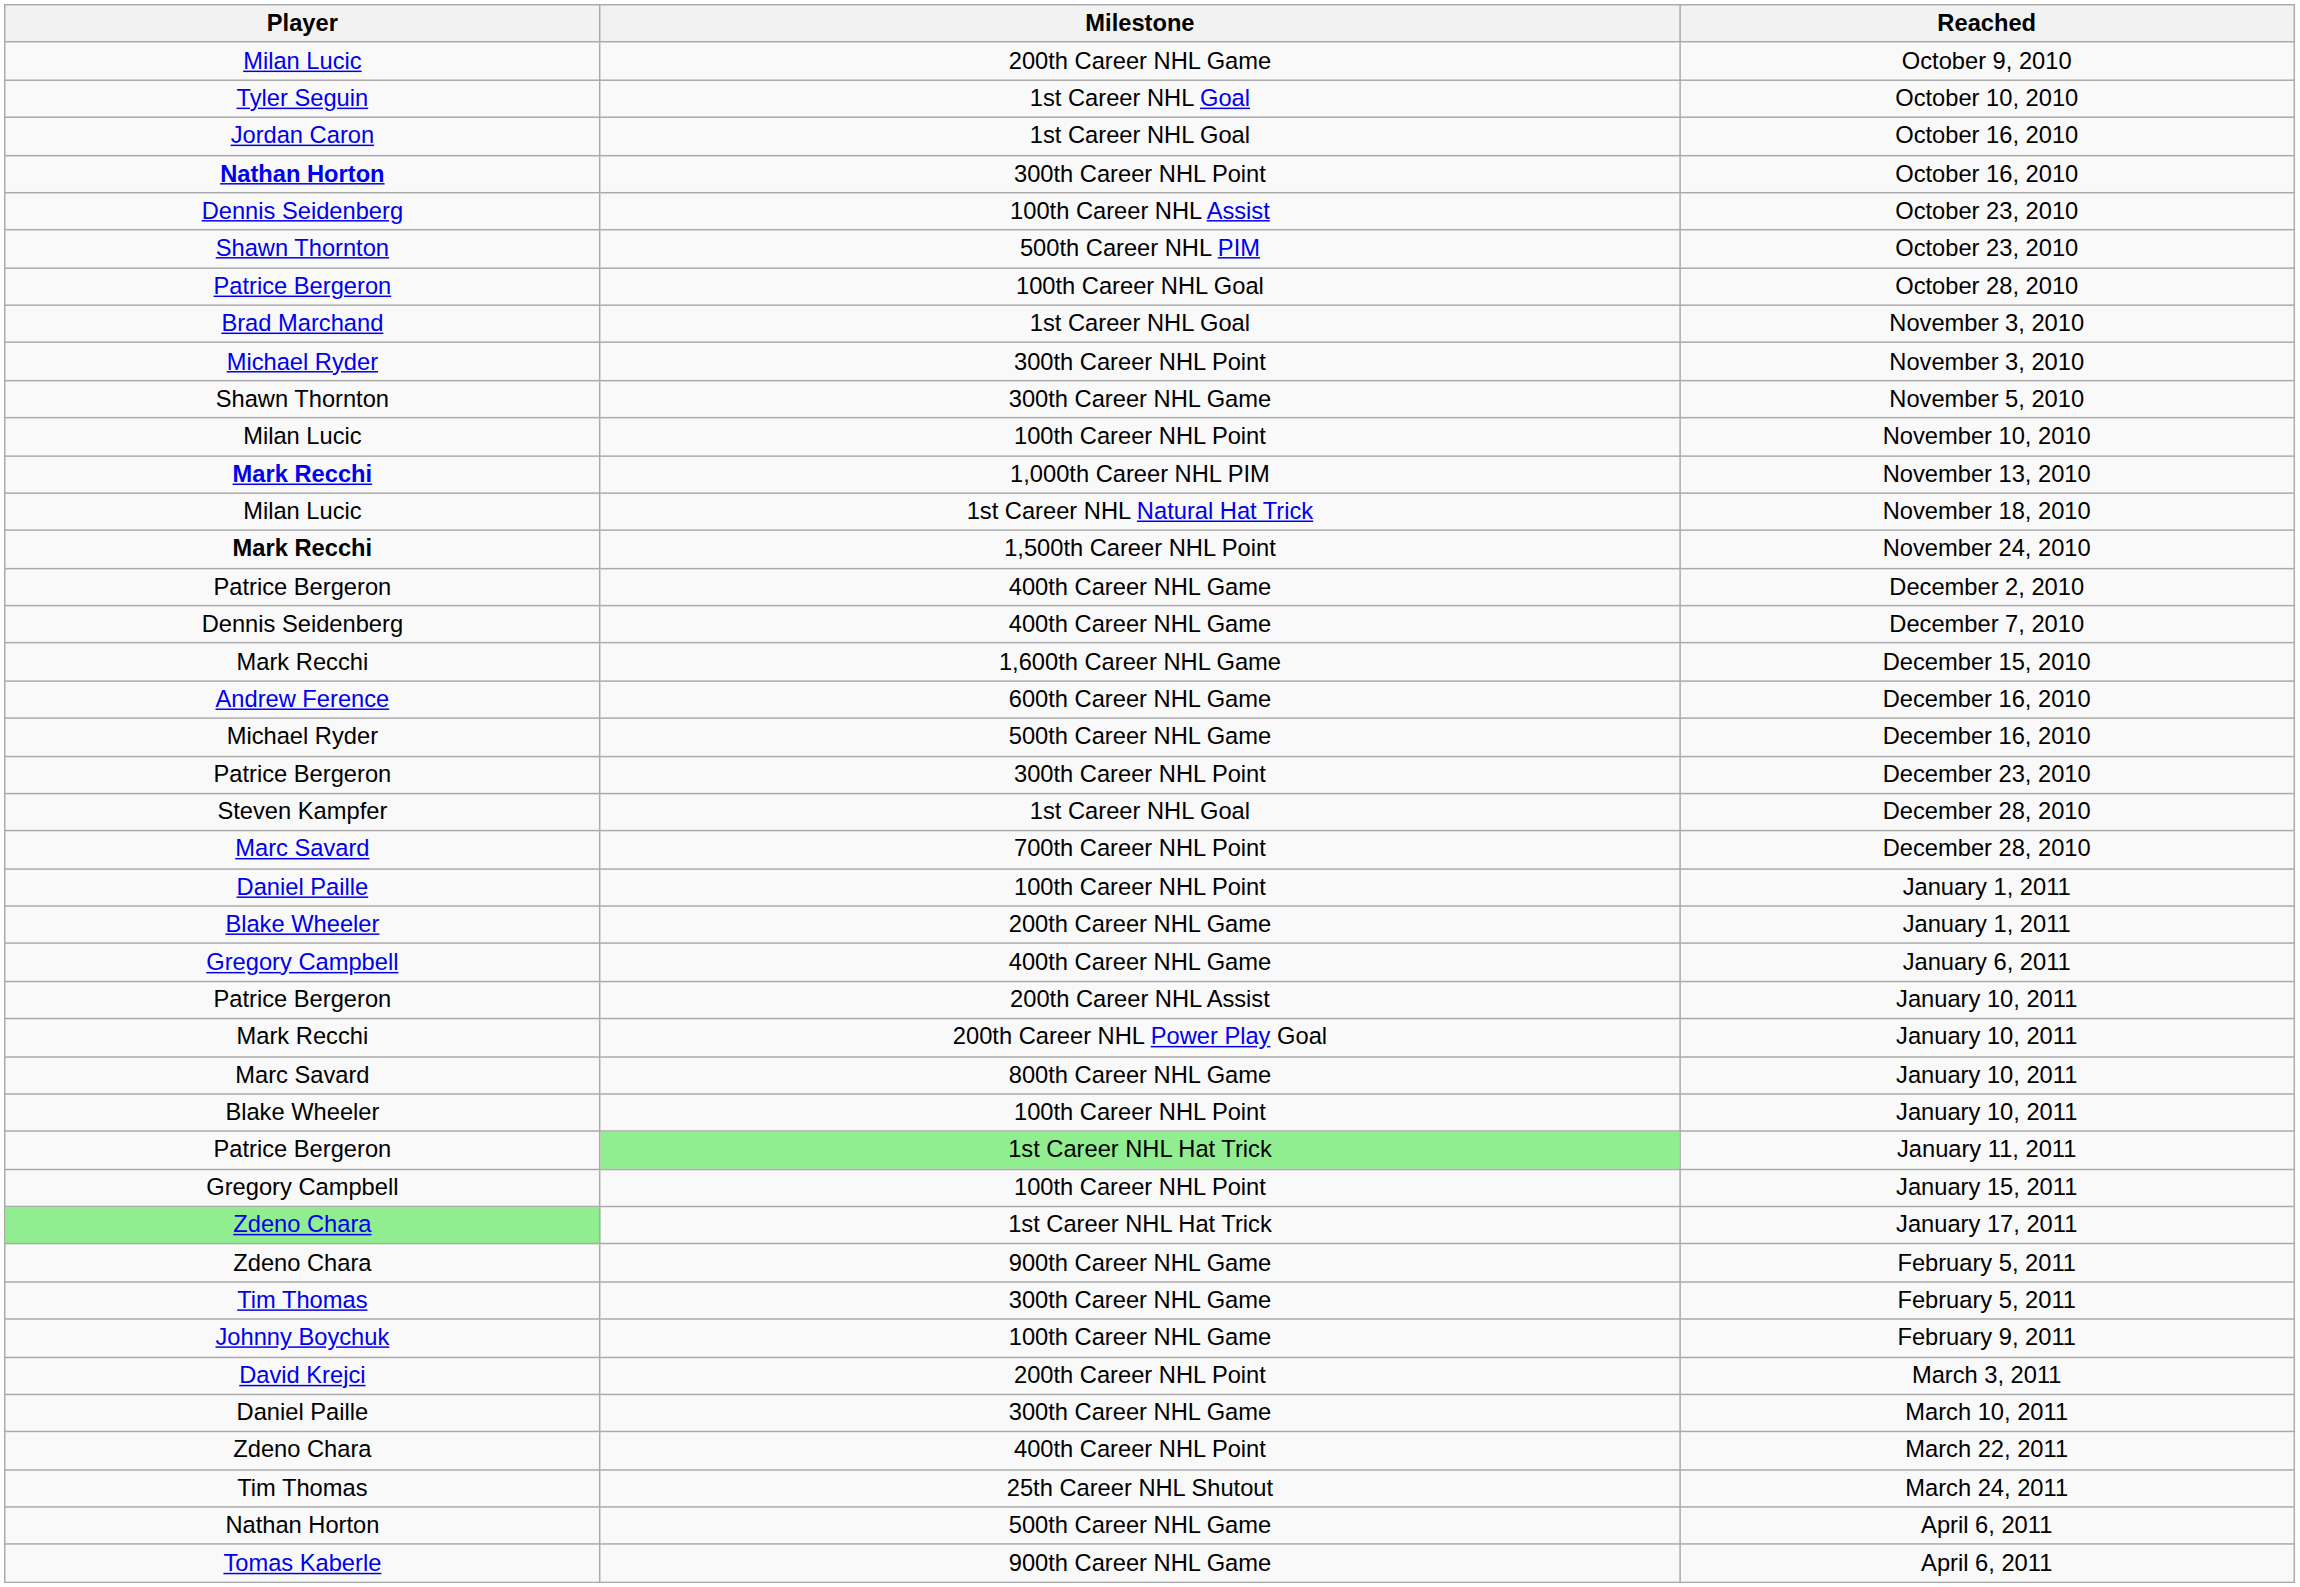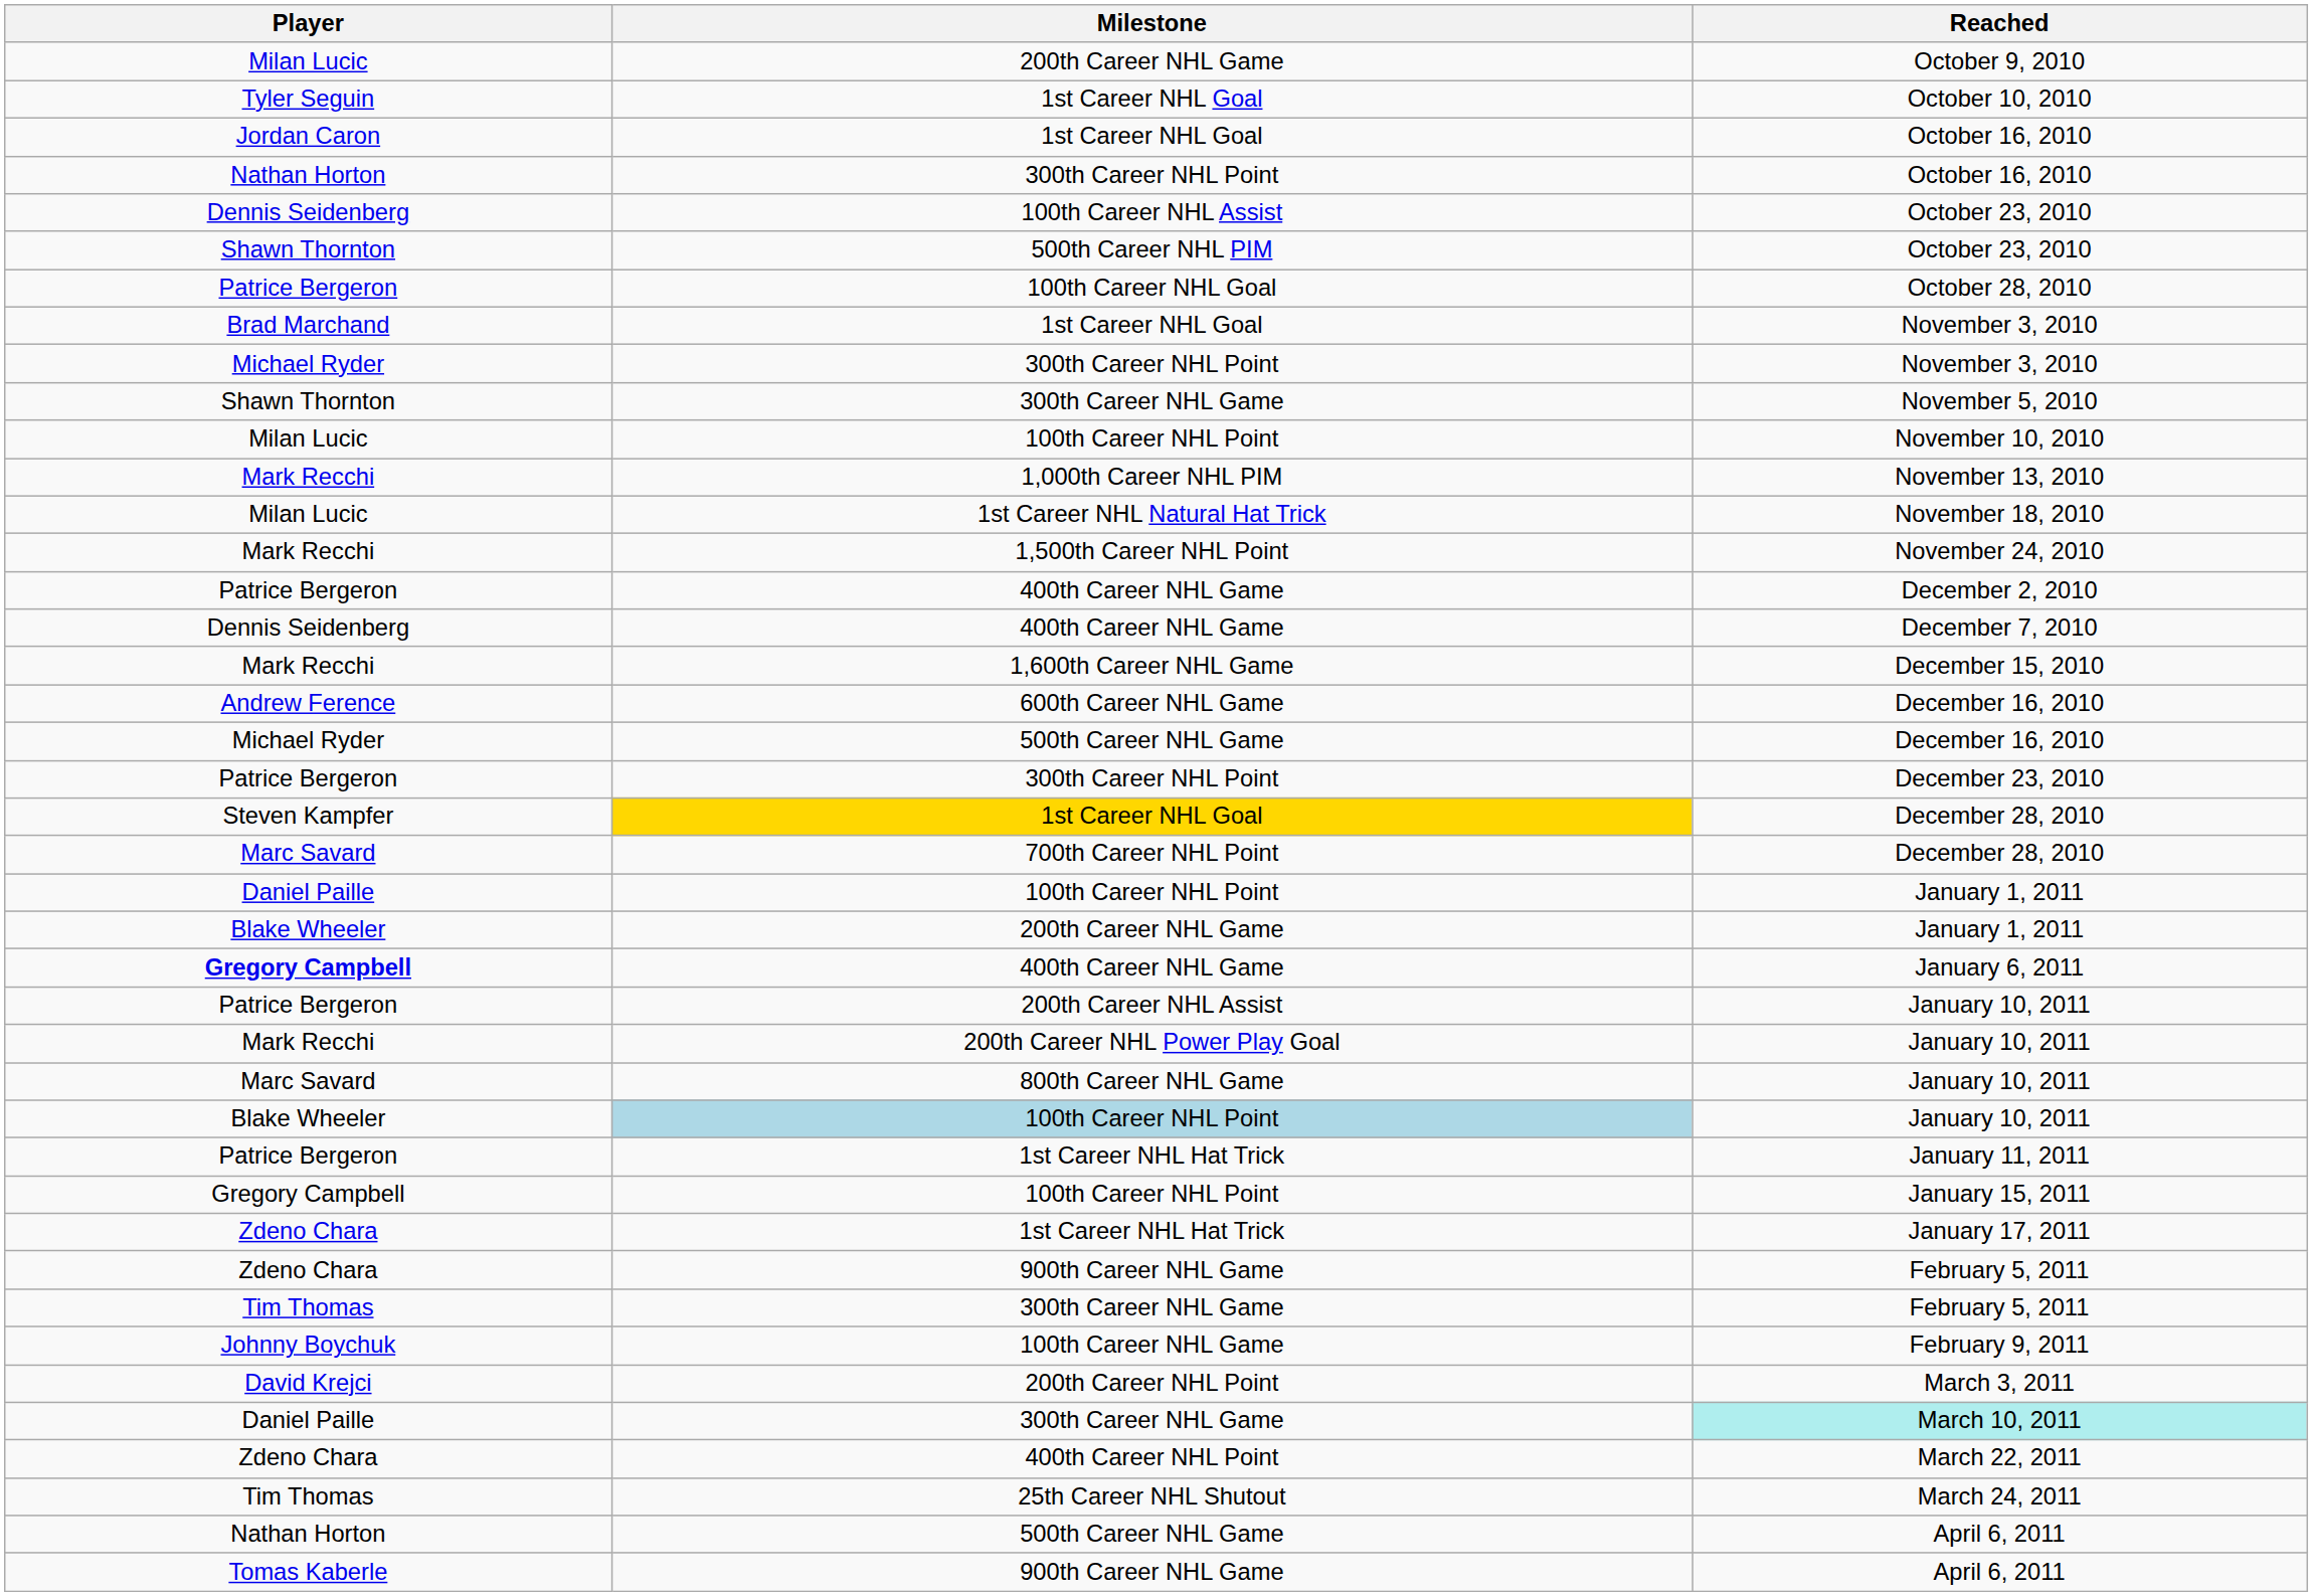row 5 | Player: bold -> normal
row 13 | Player: bold -> normal
row 15 | Player: bold -> normal
row 22 | Milestone: no background -> gold background
row 26 | Player: normal -> bold
row 30 | Milestone: no background -> lightblue background
row 31 | Milestone: lightgreen background -> no background
row 33 | Player: lightgreen background -> no background
row 38 | Reached: no background -> paleturquoise background
